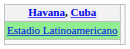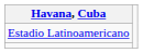Estadio Latinoamericano | Havana, Cuba: lightgreen background -> no background
